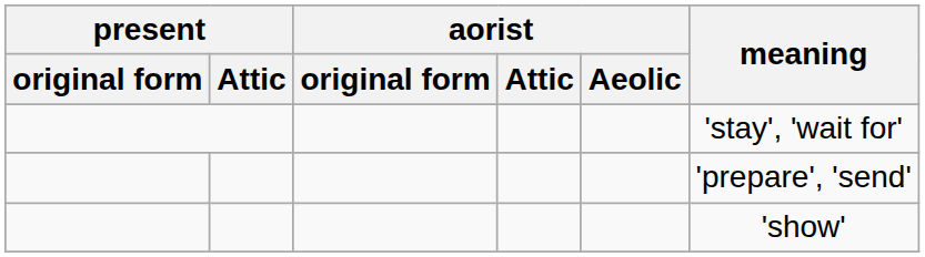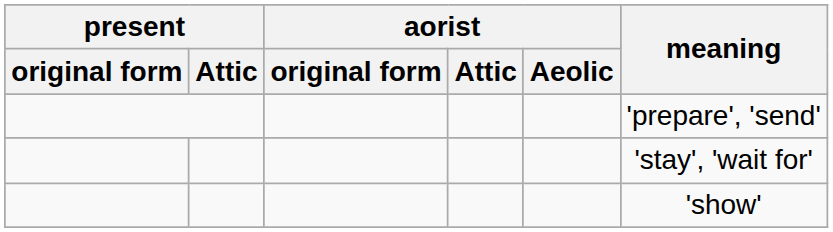row 3 | meaning: 'stay', 'wait for' -> 'prepare', 'send'
row 4 | meaning: 'prepare', 'send' -> 'stay', 'wait for'
